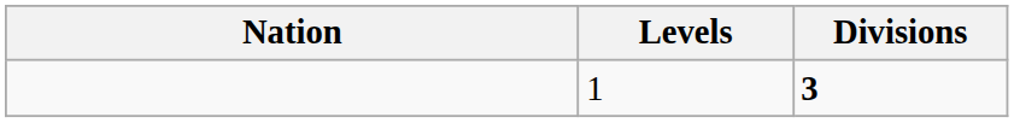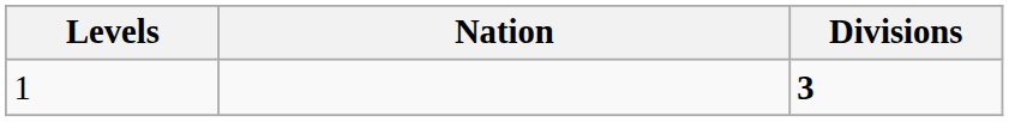columns swapped: Nation <-> Levels
